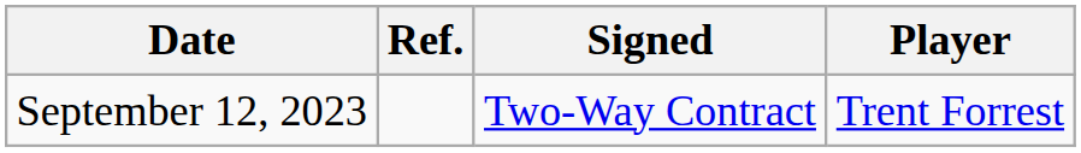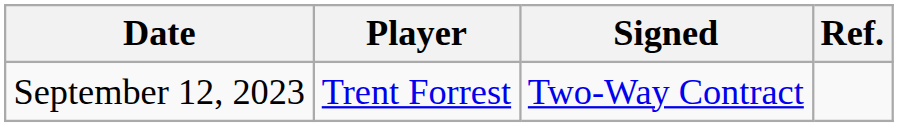columns swapped: Player <-> Ref.
